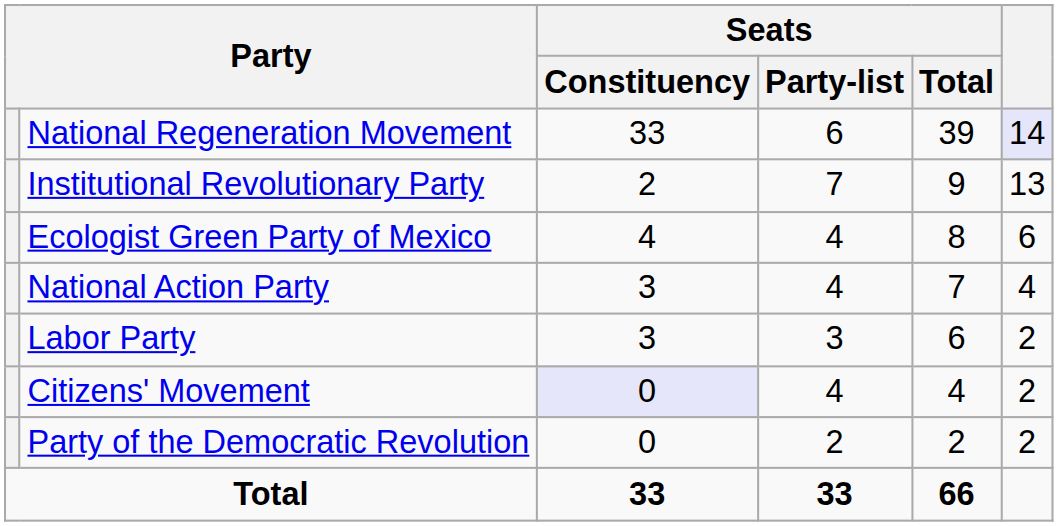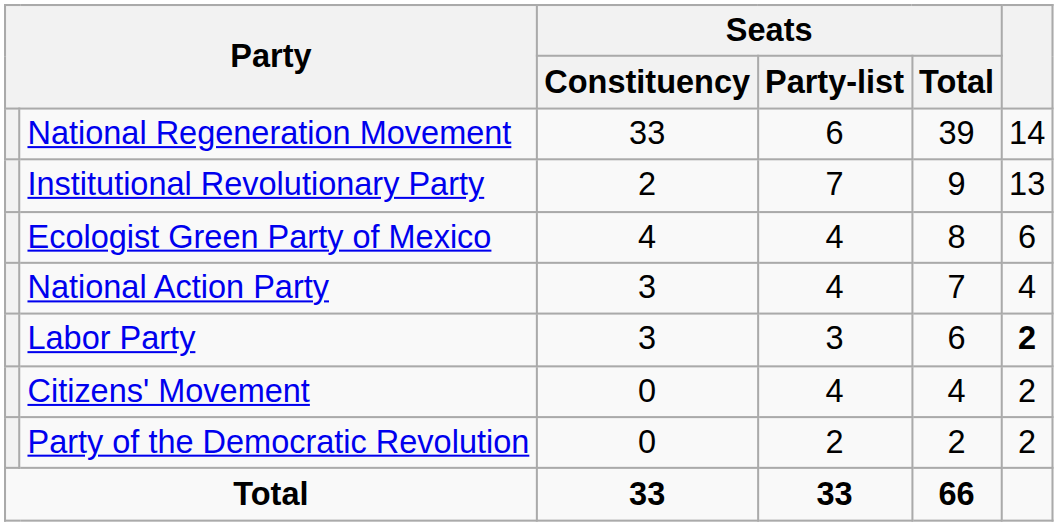National Regeneration Movement | column 6: lavender background -> no background
Labor Party | column 6: normal -> bold
Citizens' Movement | Seats / Constituency: lavender background -> no background
